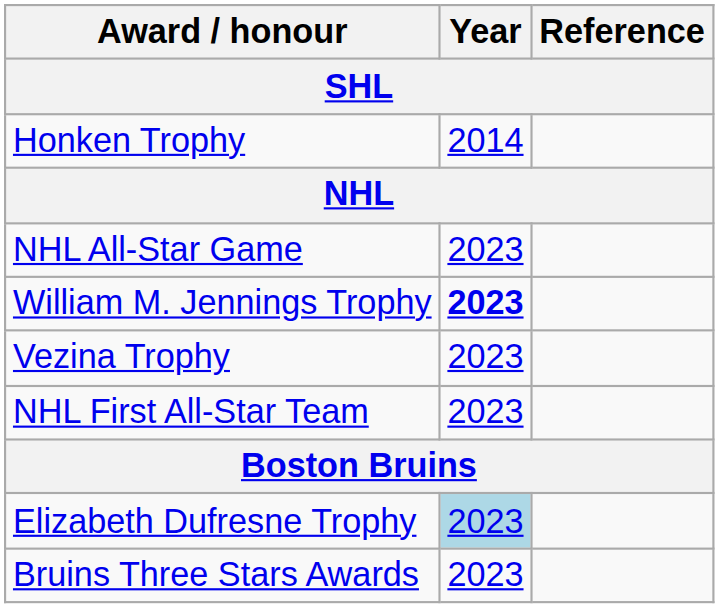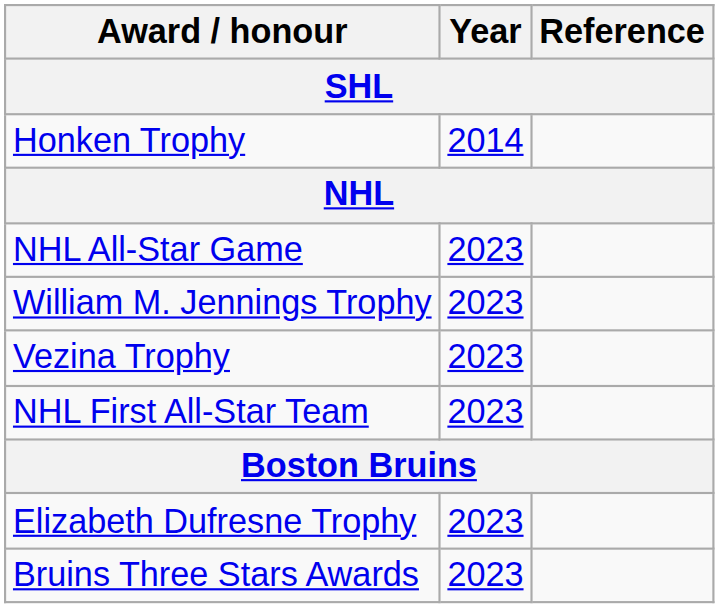William M. Jennings Trophy | Year: bold -> normal
Elizabeth Dufresne Trophy | Year: lightblue background -> no background
